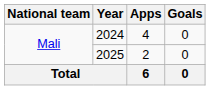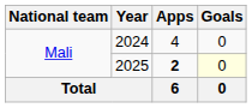2025 | Apps: normal -> bold
2025 | Goals: no background -> lightyellow background
